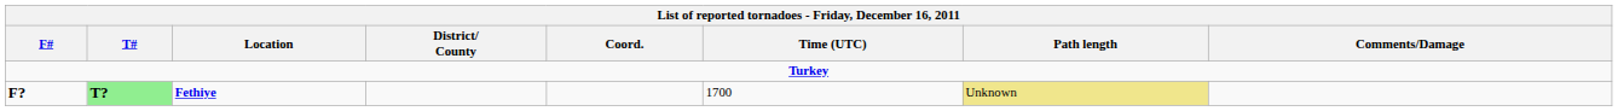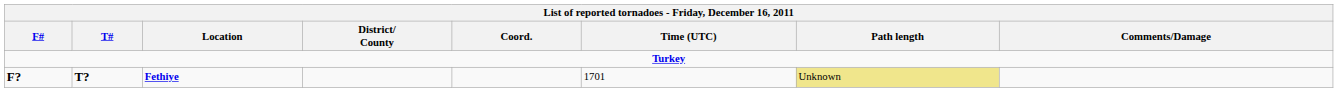F? | T#: lightgreen background -> no background
F? | Time (UTC): 1700 -> 1701
